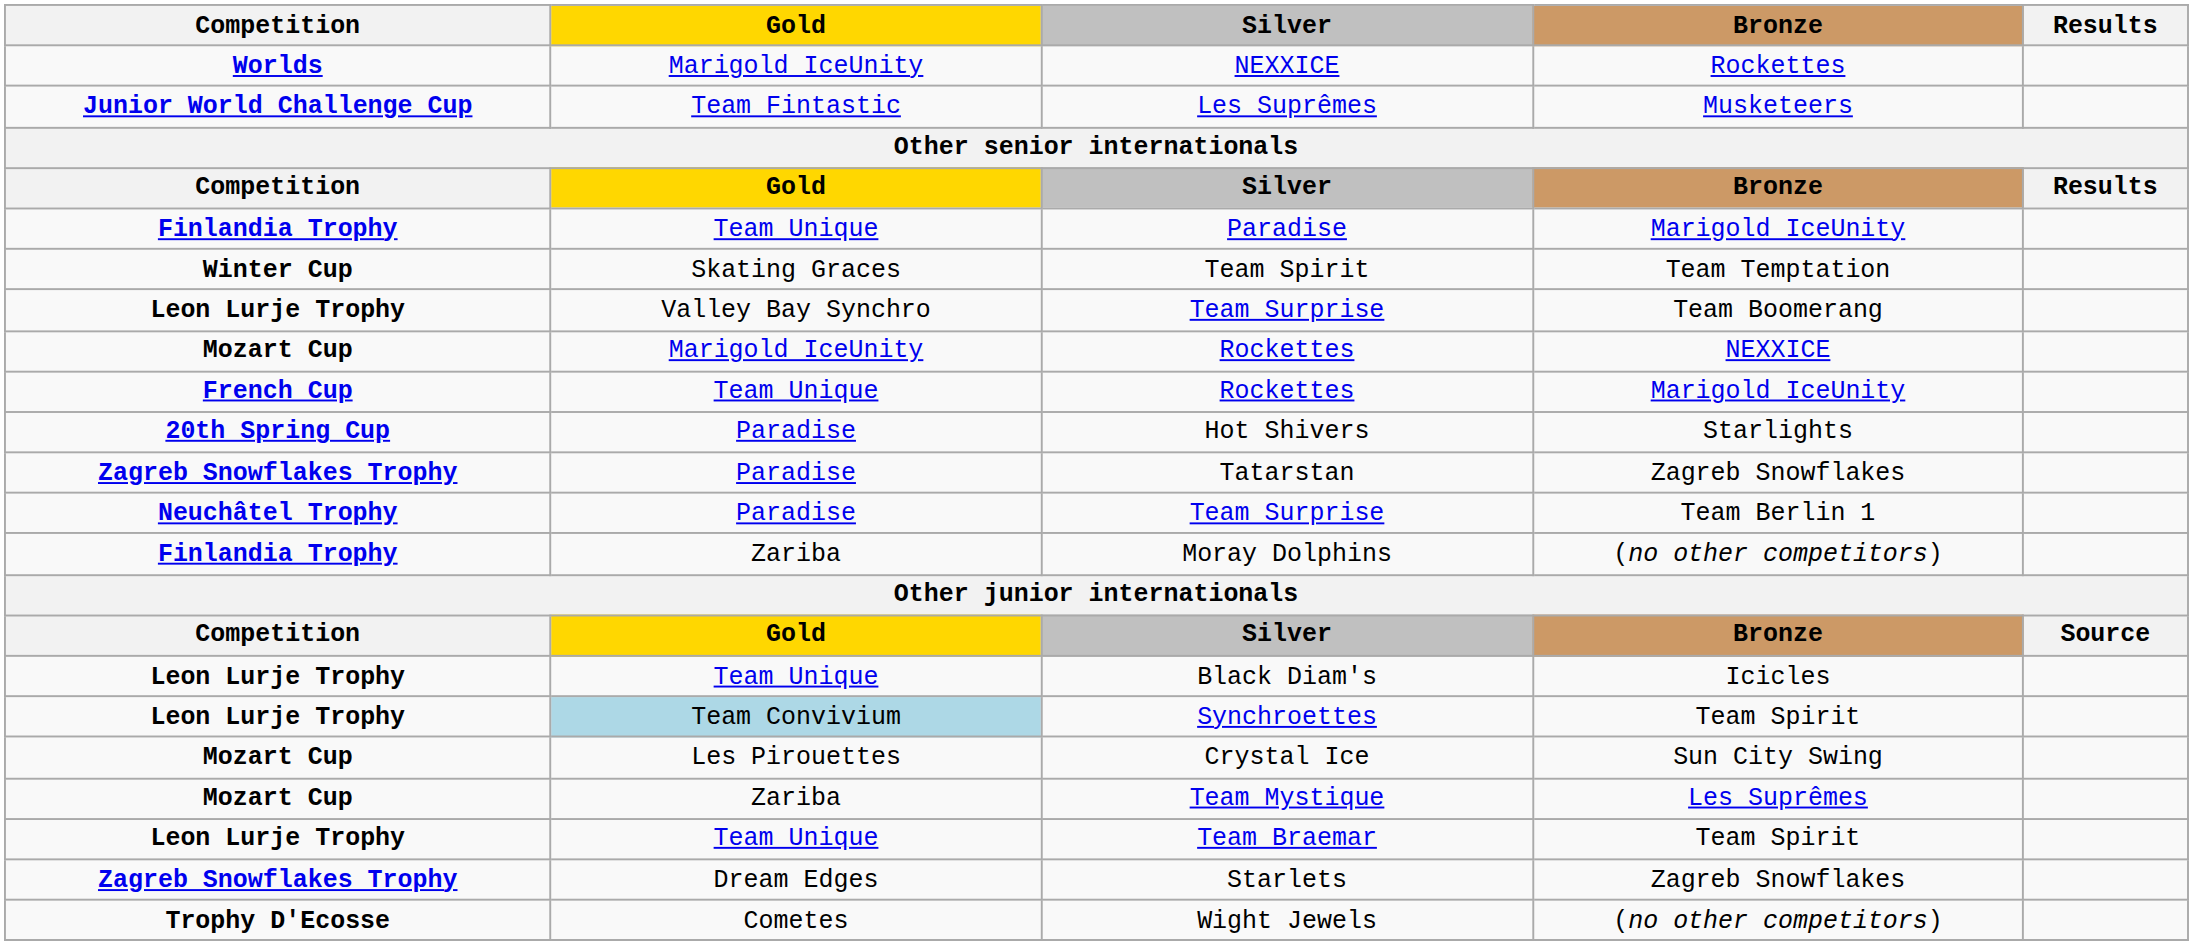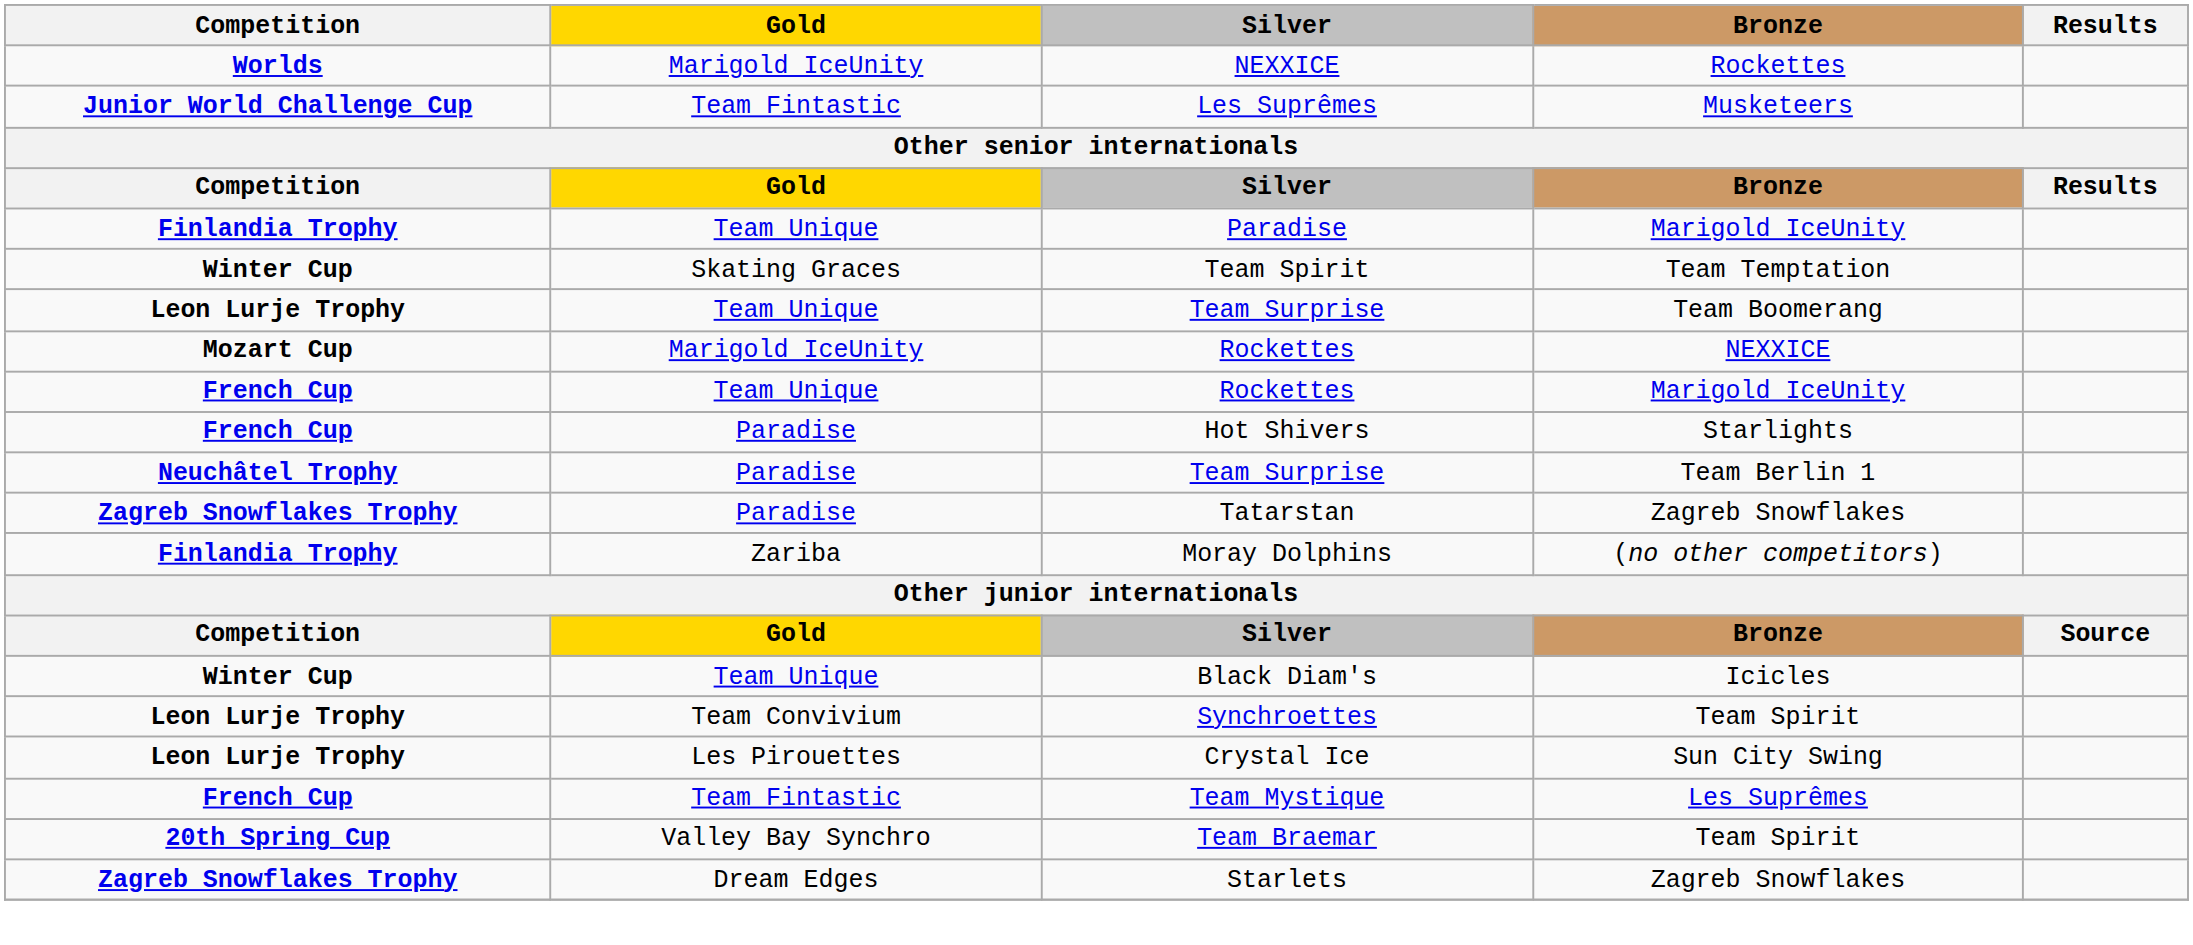Team Surprise / Team Boomerang | Gold: Valley Bay Synchro -> Team Unique
Hot Shivers | Competition: 20th Spring Cup -> French Cup
rows swapped: Tatarstan <-> Team Surprise / Team Berlin 1
Black Diam's | Competition: Leon Lurje Trophy -> Winter Cup
Synchroettes | Gold: lightblue background -> no background
Crystal Ice | Competition: Mozart Cup -> Leon Lurje Trophy
Team Mystique | Competition: Mozart Cup -> French Cup
Team Mystique | Gold: Zariba -> Team Fintastic
Team Braemar | Competition: Leon Lurje Trophy -> 20th Spring Cup
Team Braemar | Gold: Team Unique -> Valley Bay Synchro
- row: Trophy D'Ecosse | Cometes | Wight Jewels | (no other competitors)
